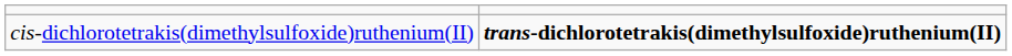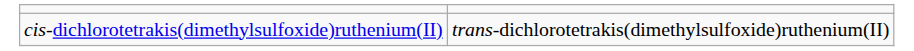cis-dichlorotetrakis(dimethylsulfoxide)ruthenium(II) | column 2: bold -> normal
